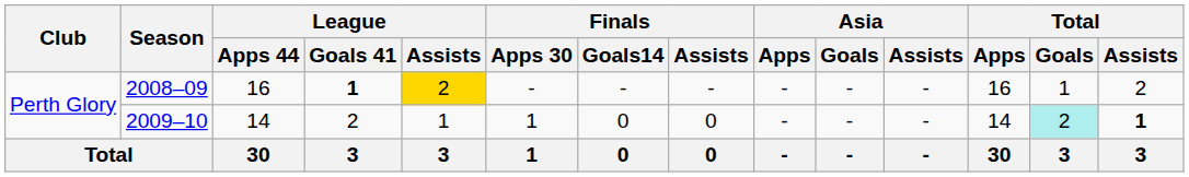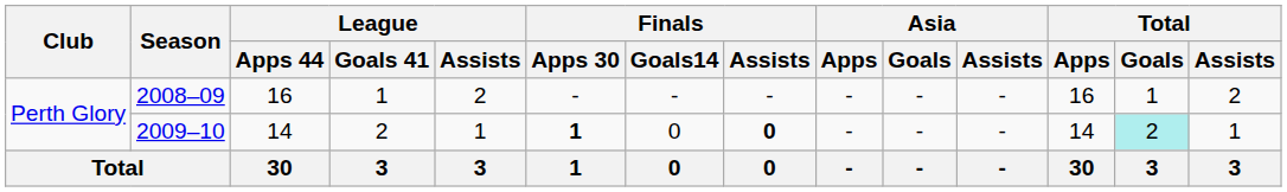2008–09 | League / Goals 41: bold -> normal
2008–09 | League / Assists: gold background -> no background
2009–10 | Finals / Apps 30: normal -> bold
2009–10 | Finals / Assists: normal -> bold
2009–10 | Total / Assists: bold -> normal
